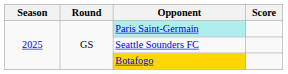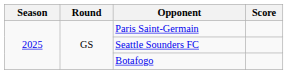Paris Saint-Germain | Opponent: paleturquoise background -> no background
Botafogo | Opponent: gold background -> no background
